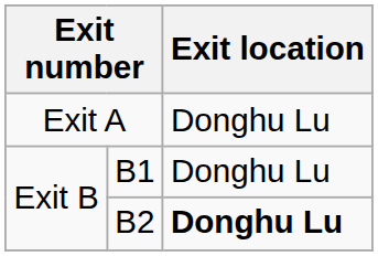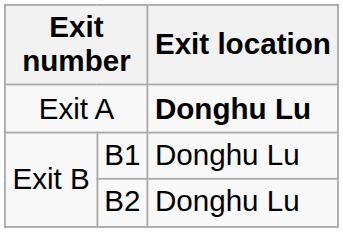Exit A | Exit location: normal -> bold
B2 | Exit location: bold -> normal
